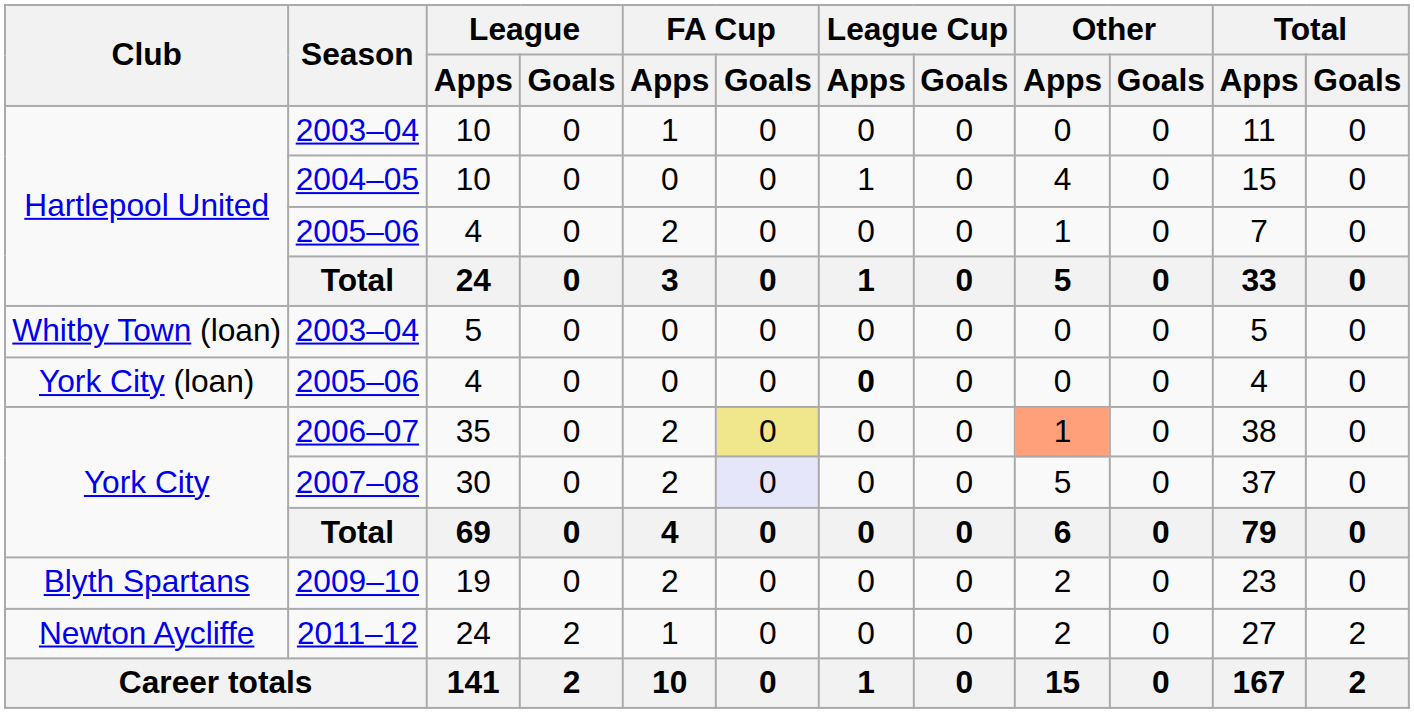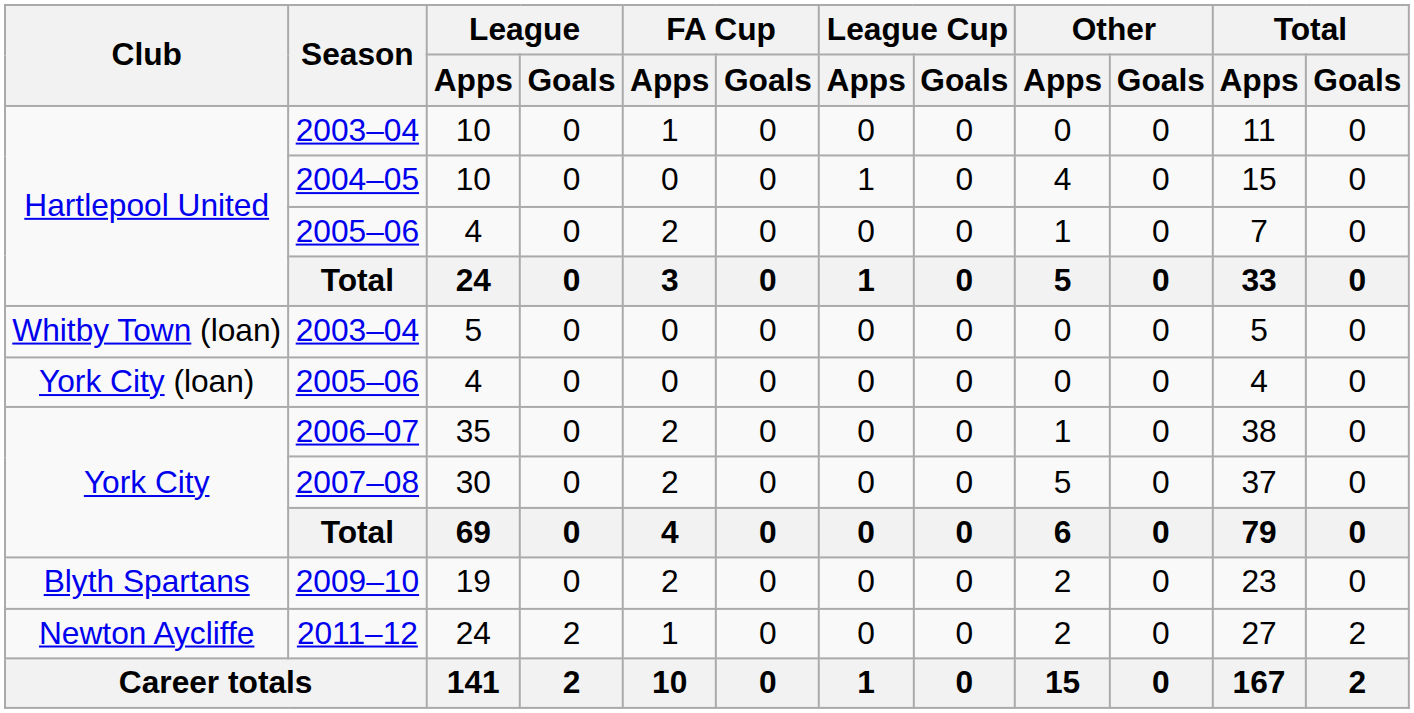York City (loan) / 2005–06 | League Cup / Apps: bold -> normal
2006–07 | FA Cup / Goals: khaki background -> no background
2006–07 | Other / Apps: lightsalmon background -> no background
2007–08 | FA Cup / Goals: lavender background -> no background
